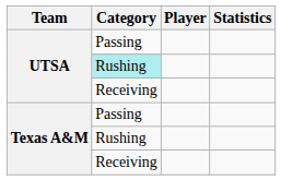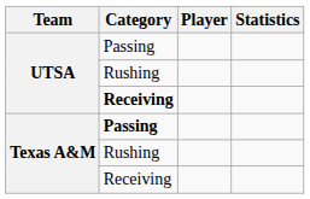UTSA / Rushing | Category: paleturquoise background -> no background
UTSA / Receiving | Category: normal -> bold
Texas A&M / Passing | Category: normal -> bold
